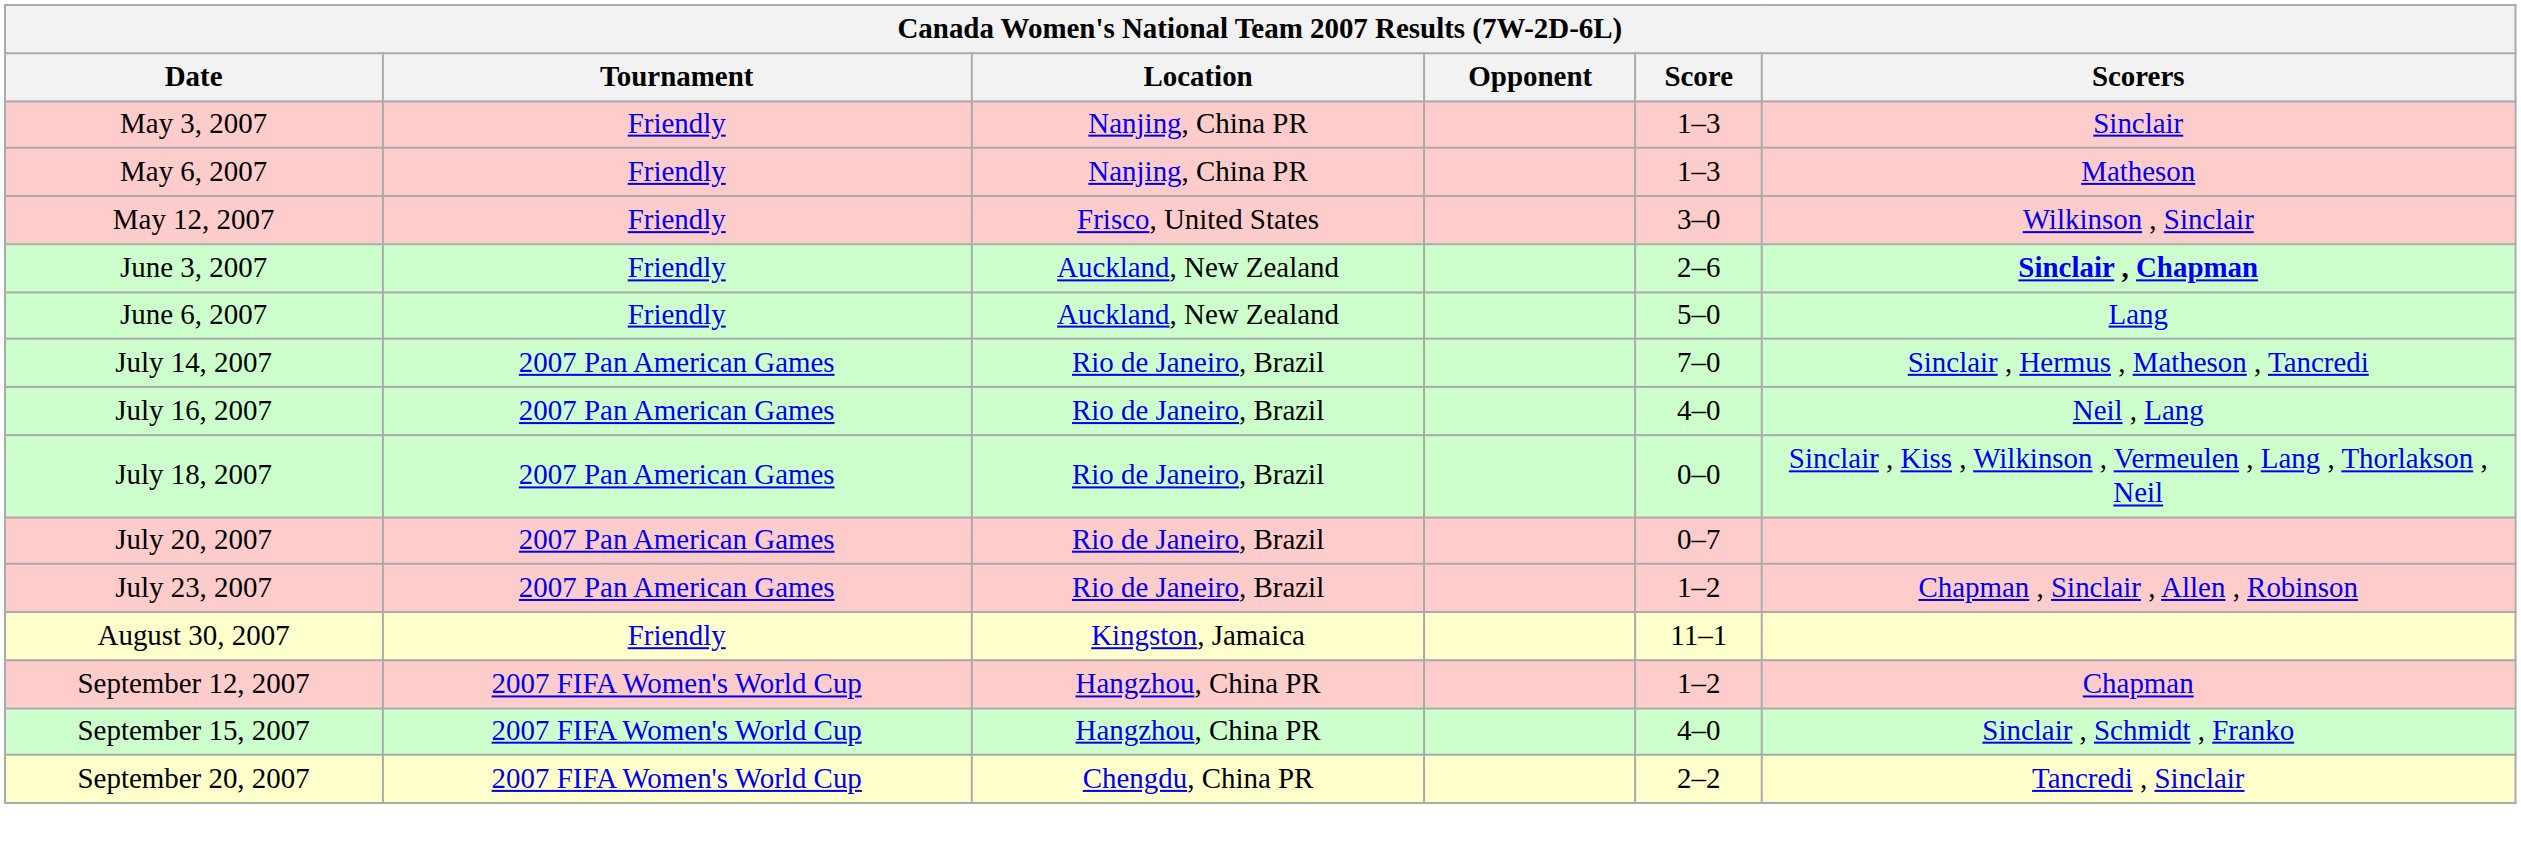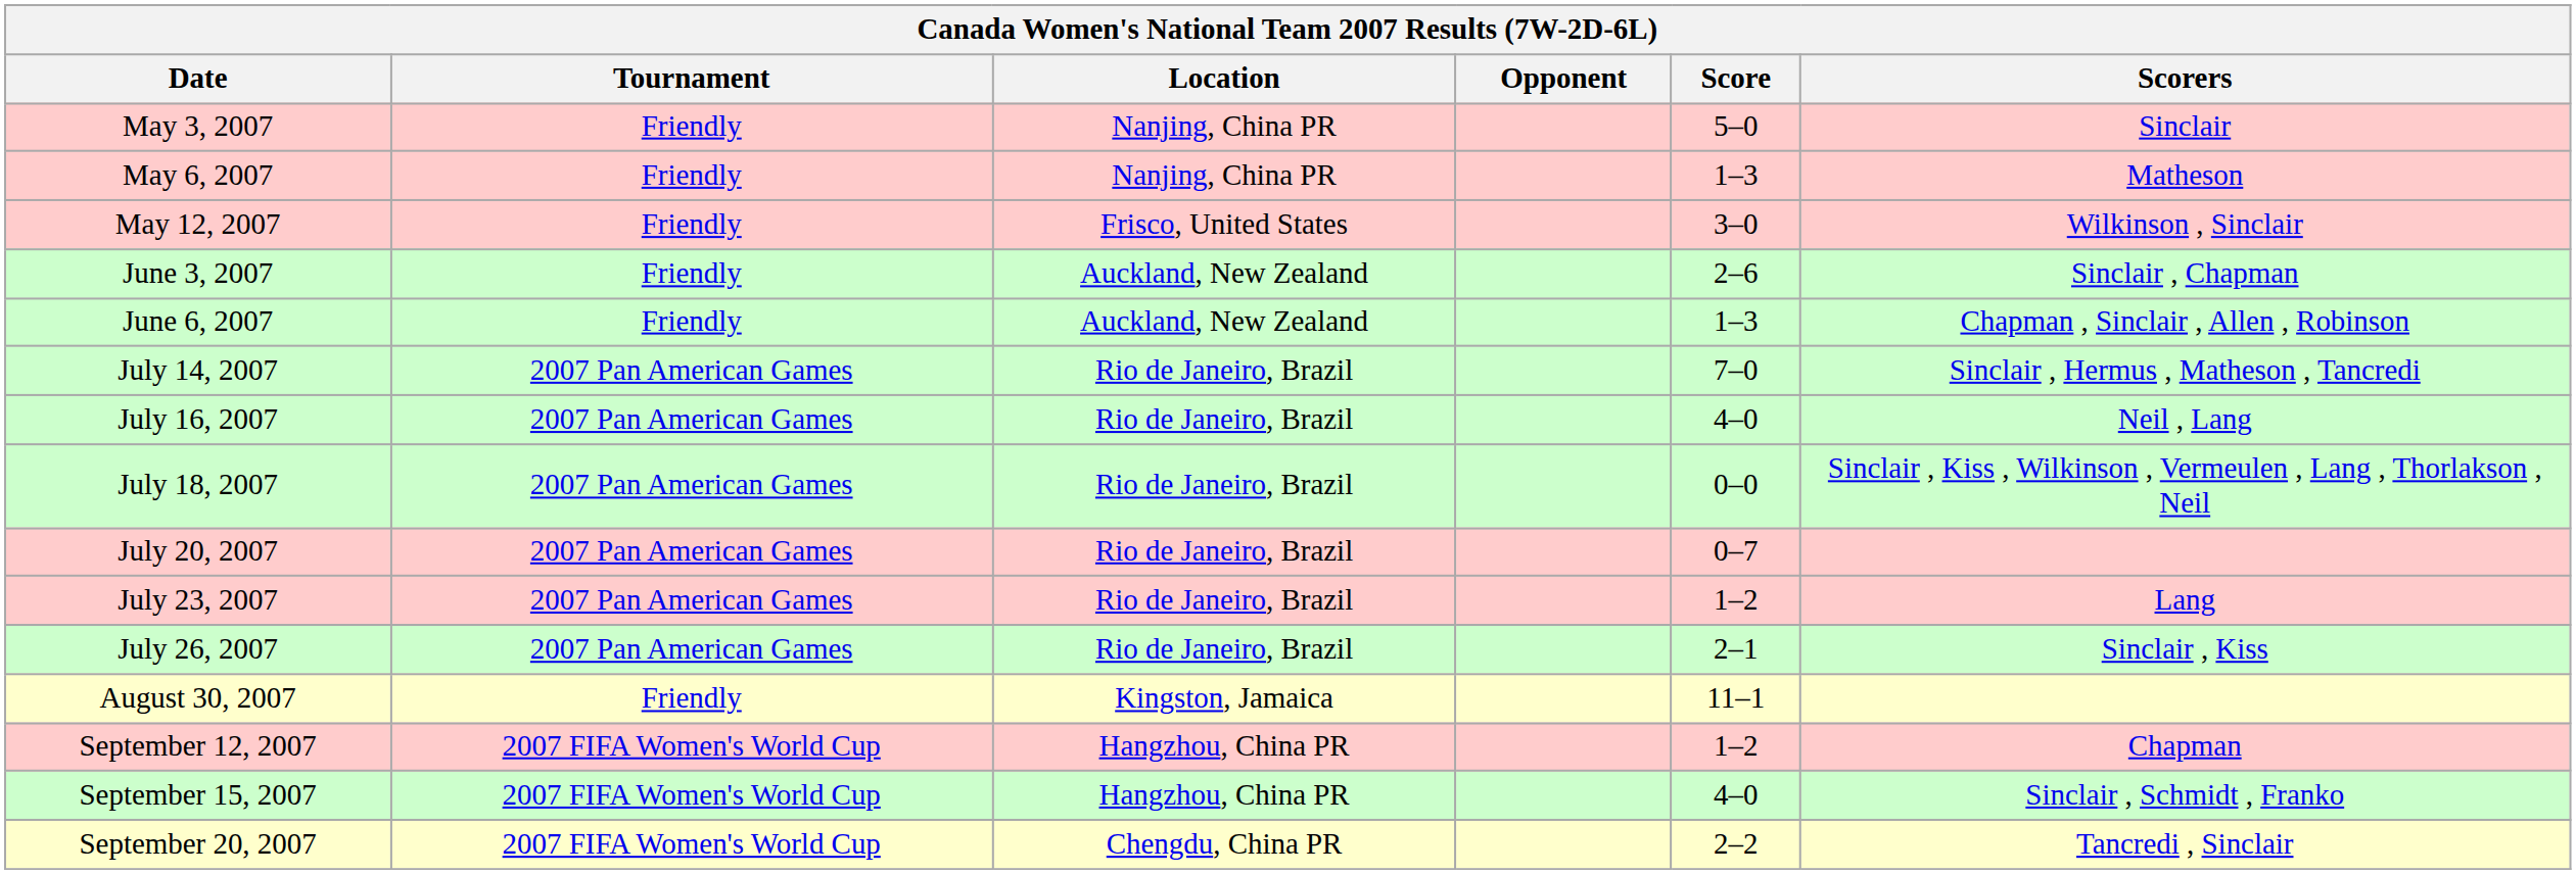May 3, 2007 | Score: 1–3 -> 5–0
June 3, 2007 | Scorers: bold -> normal
June 6, 2007 | Score: 5–0 -> 1–3
June 6, 2007 | Scorers: Lang -> Chapman , Sinclair , Allen , Robinson
July 23, 2007 | Scorers: Chapman , Sinclair , Allen , Robinson -> Lang
+ row: July 26, 2007 | 2007 Pan American Games | Rio de Janeiro, Brazil | 2–1 | Sinclair , Kiss
